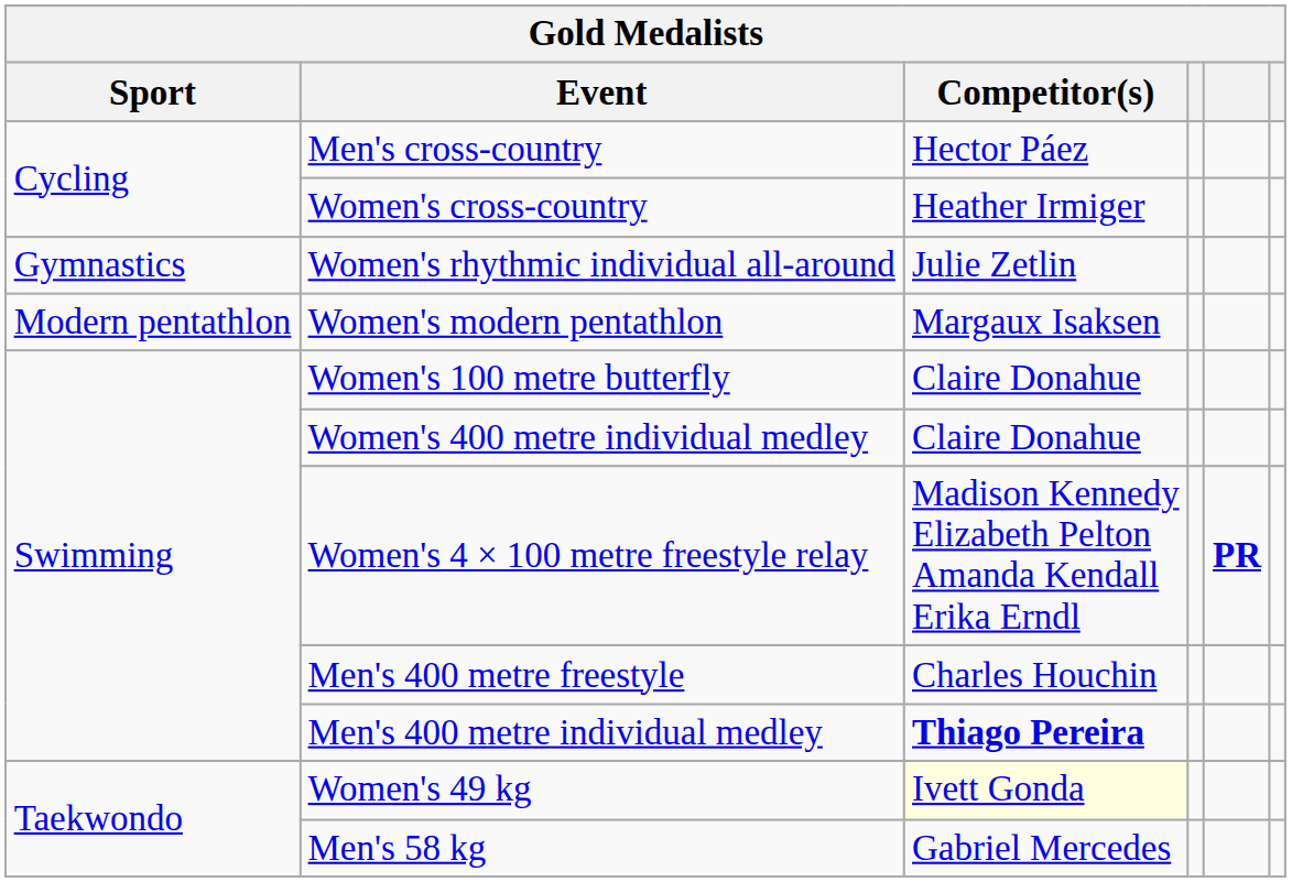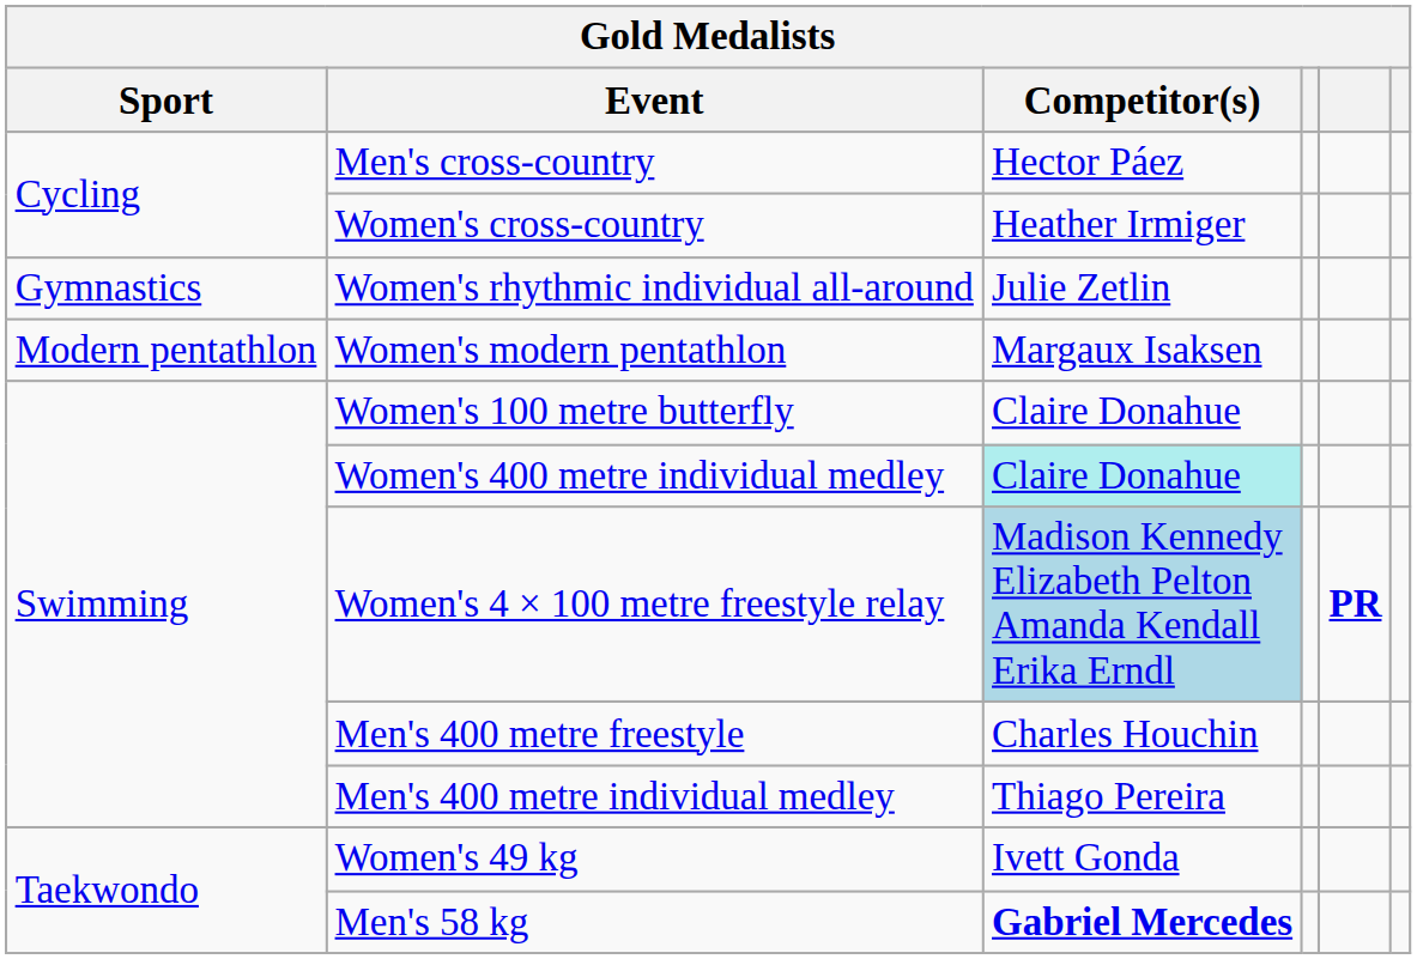Women's 400 metre individual medley | Competitor(s): no background -> paleturquoise background
Women's 4 × 100 metre freestyle relay | Competitor(s): no background -> lightblue background
Men's 400 metre individual medley | Competitor(s): bold -> normal
Women's 49 kg | Competitor(s): lightyellow background -> no background
Men's 58 kg | Competitor(s): normal -> bold
